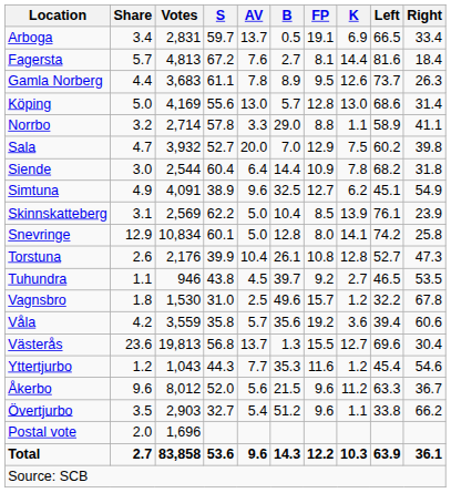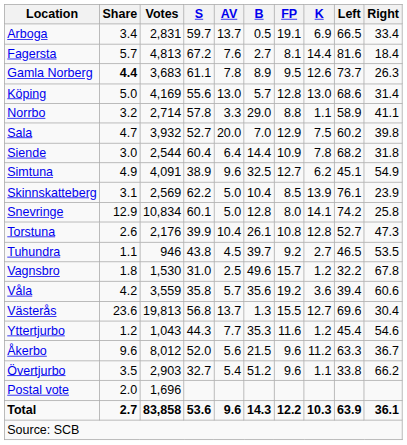Gamla Norberg | Share: normal -> bold
